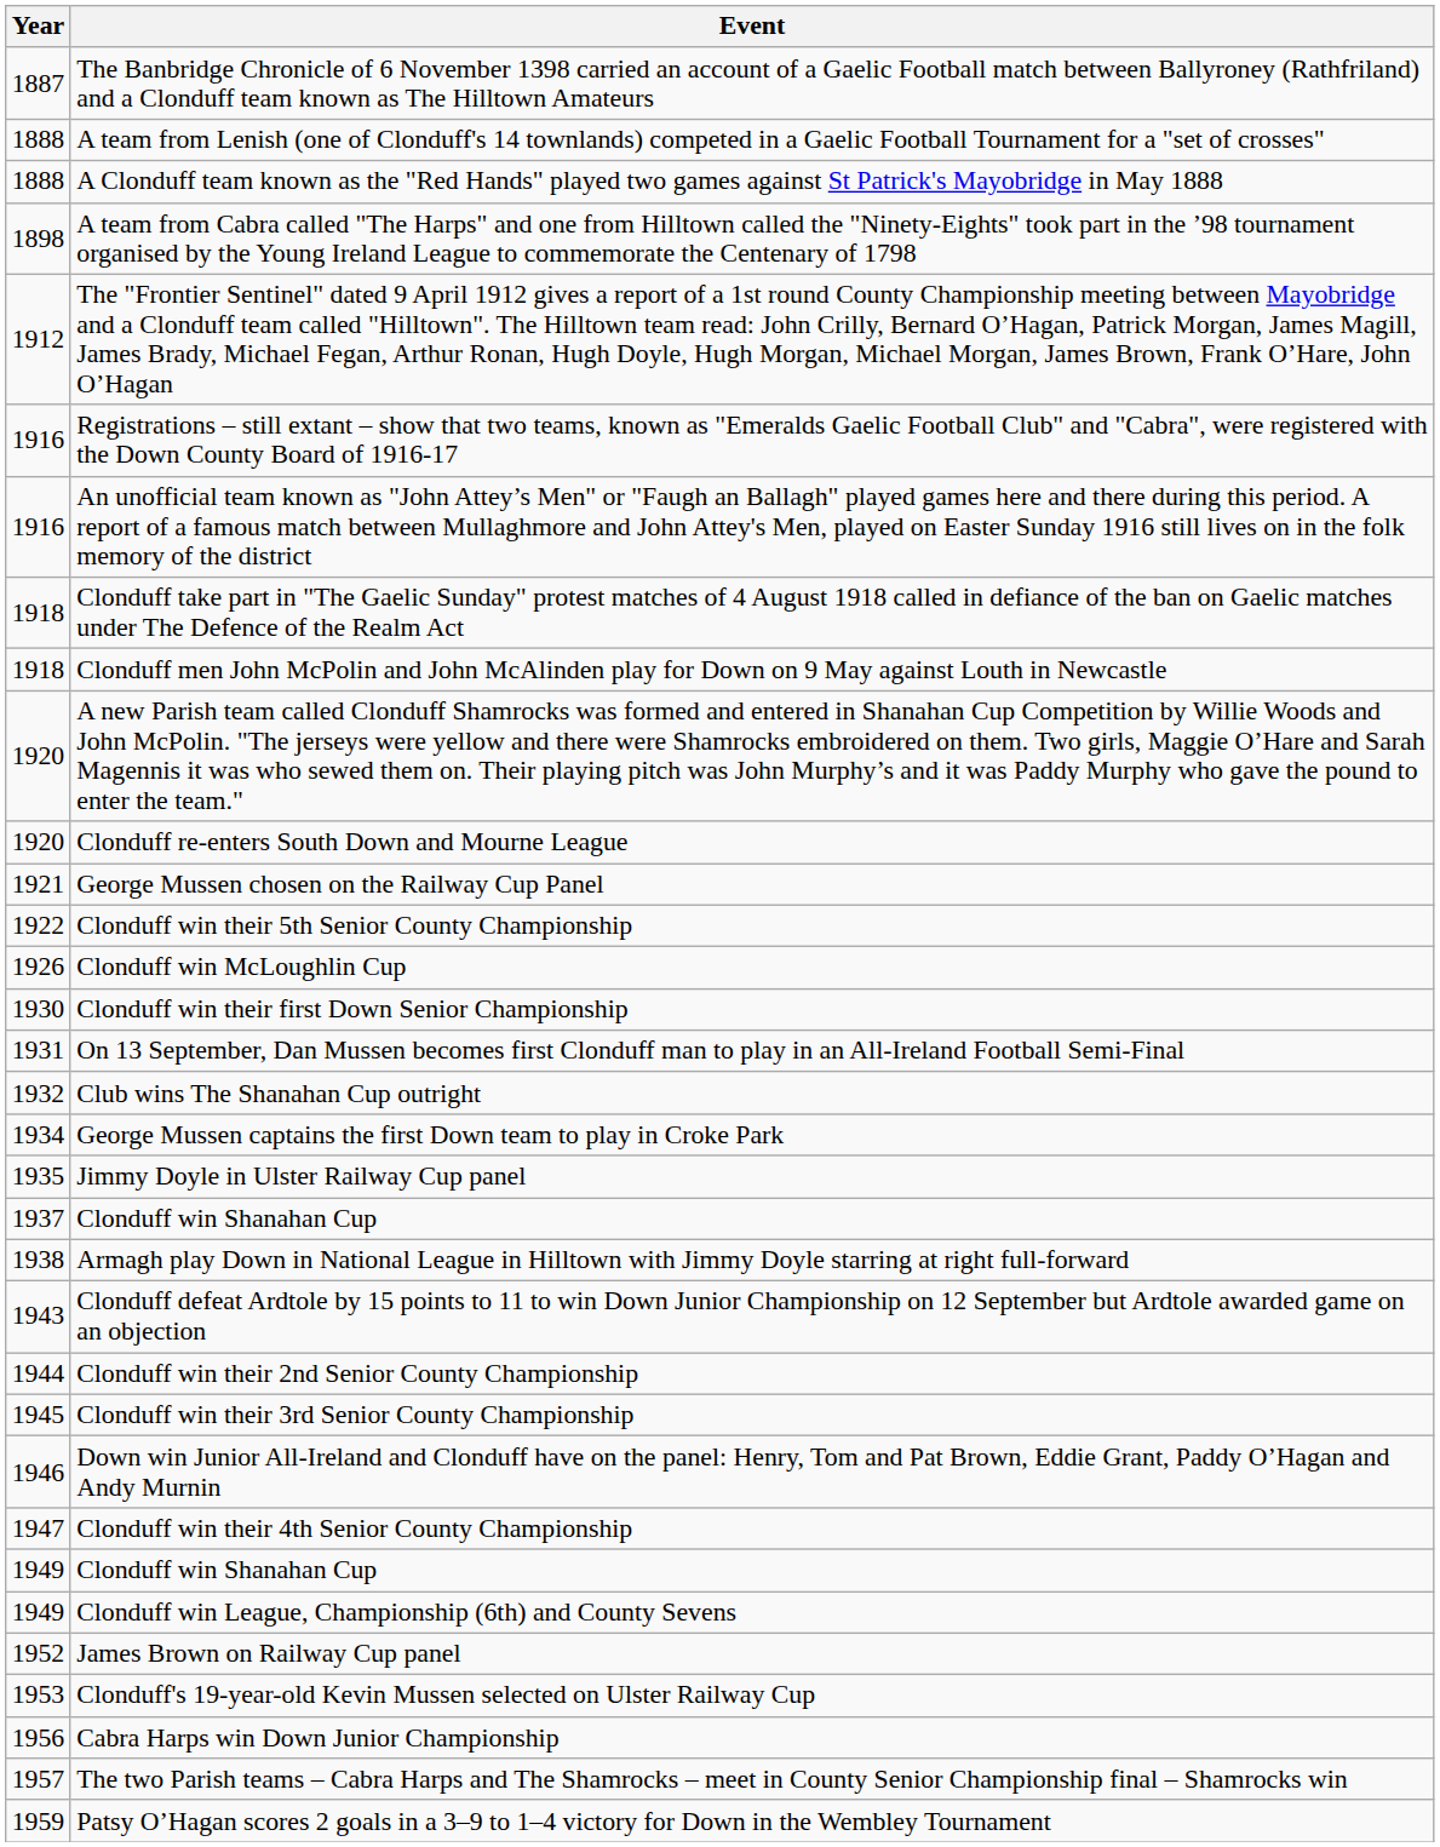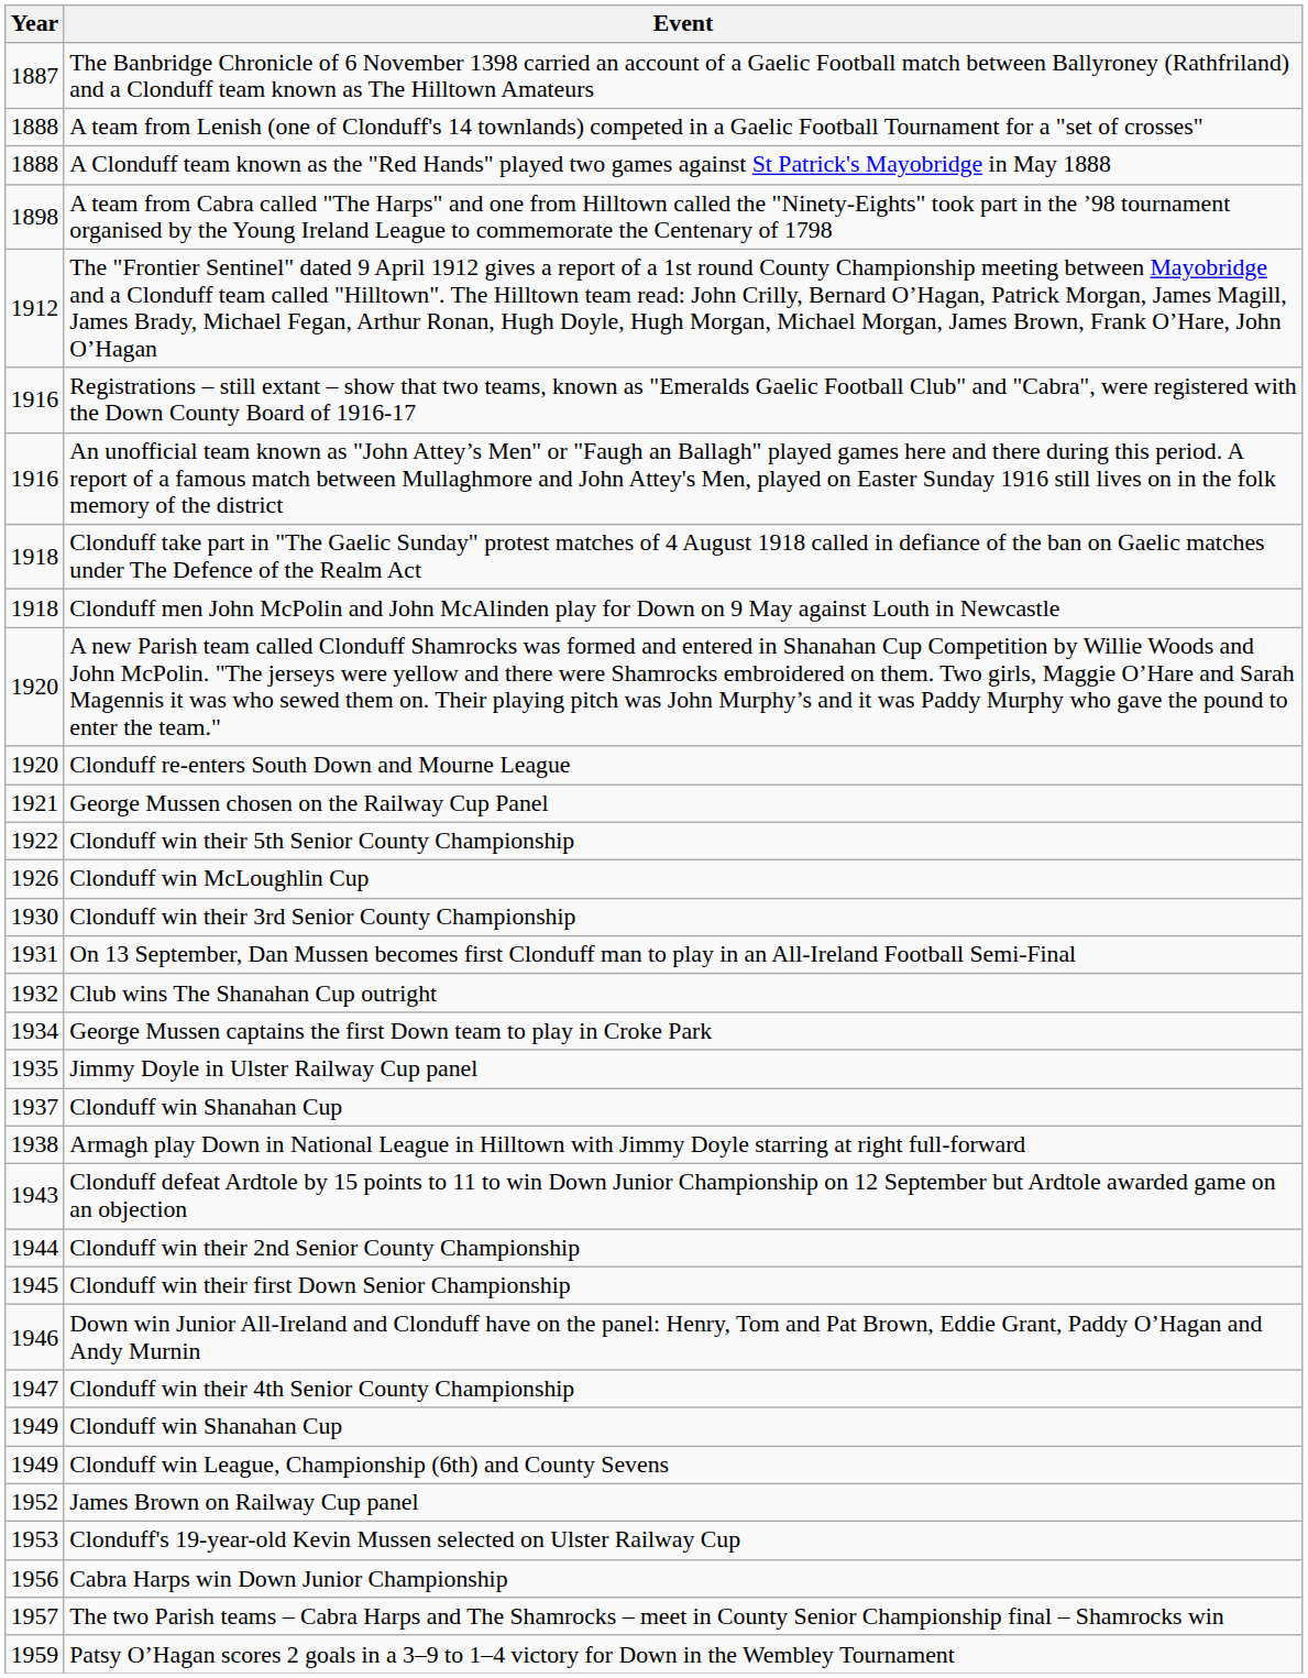row 16 | Event: Clonduff win their first Down Senior Championship -> Clonduff win their 3rd Senior County Championship
row 25 | Event: Clonduff win their 3rd Senior County Championship -> Clonduff win their first Down Senior Championship
